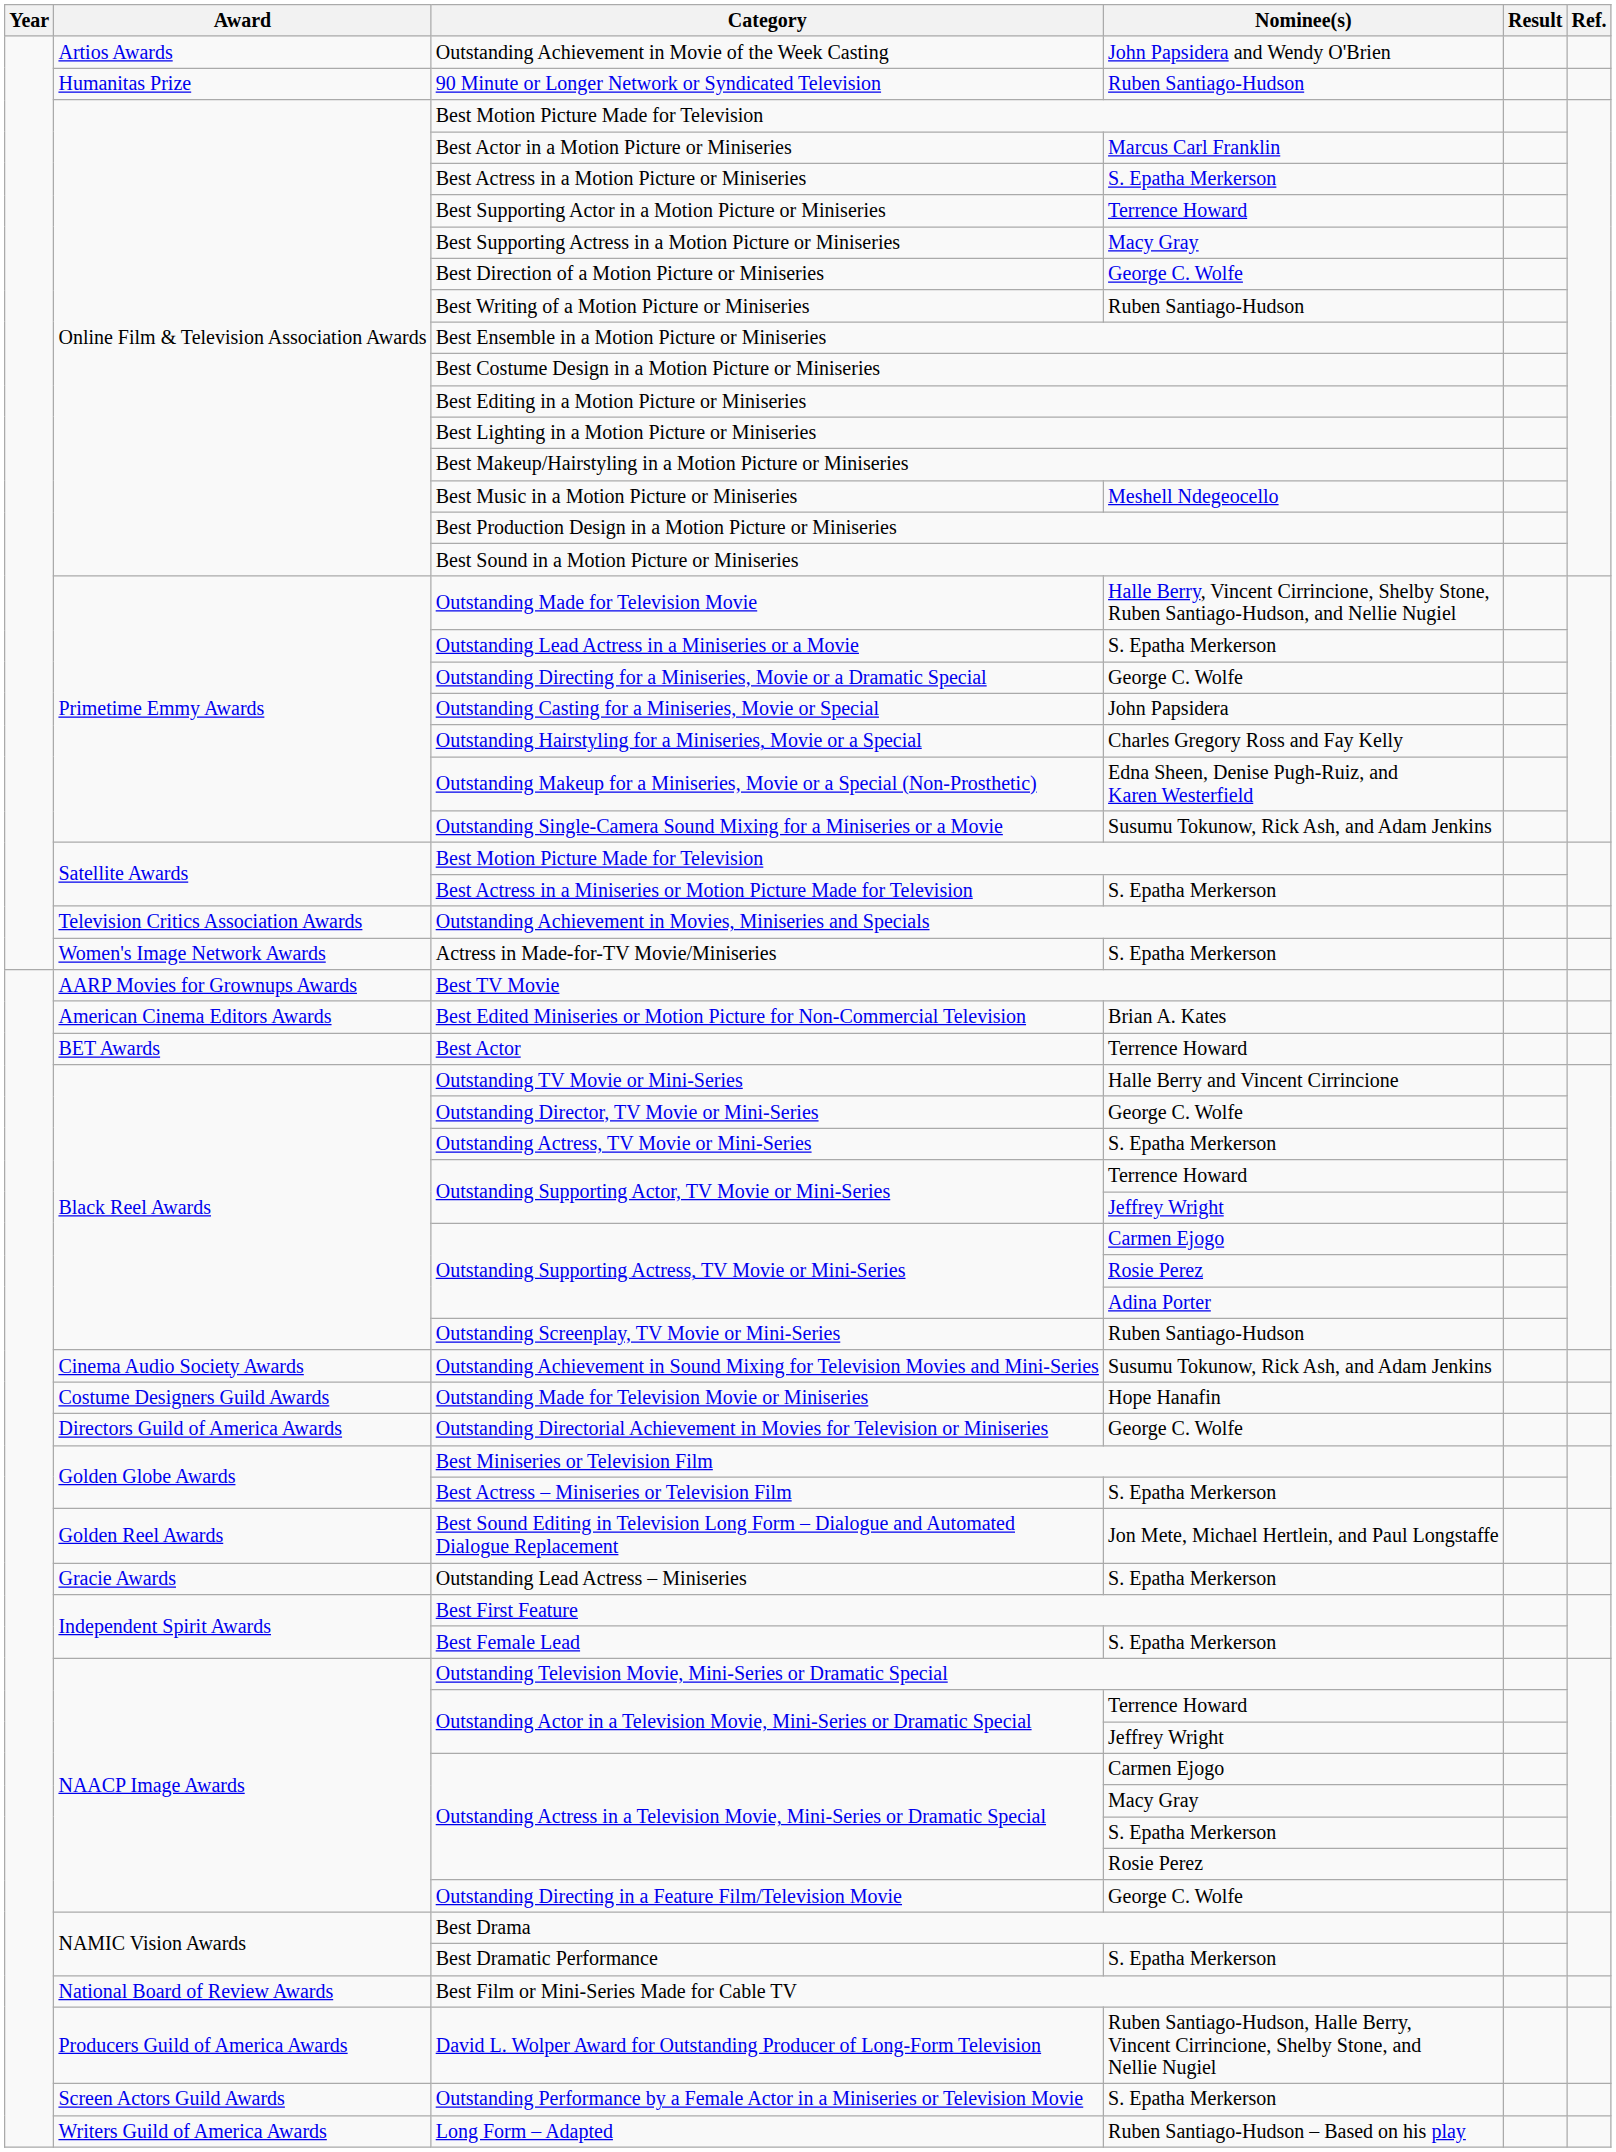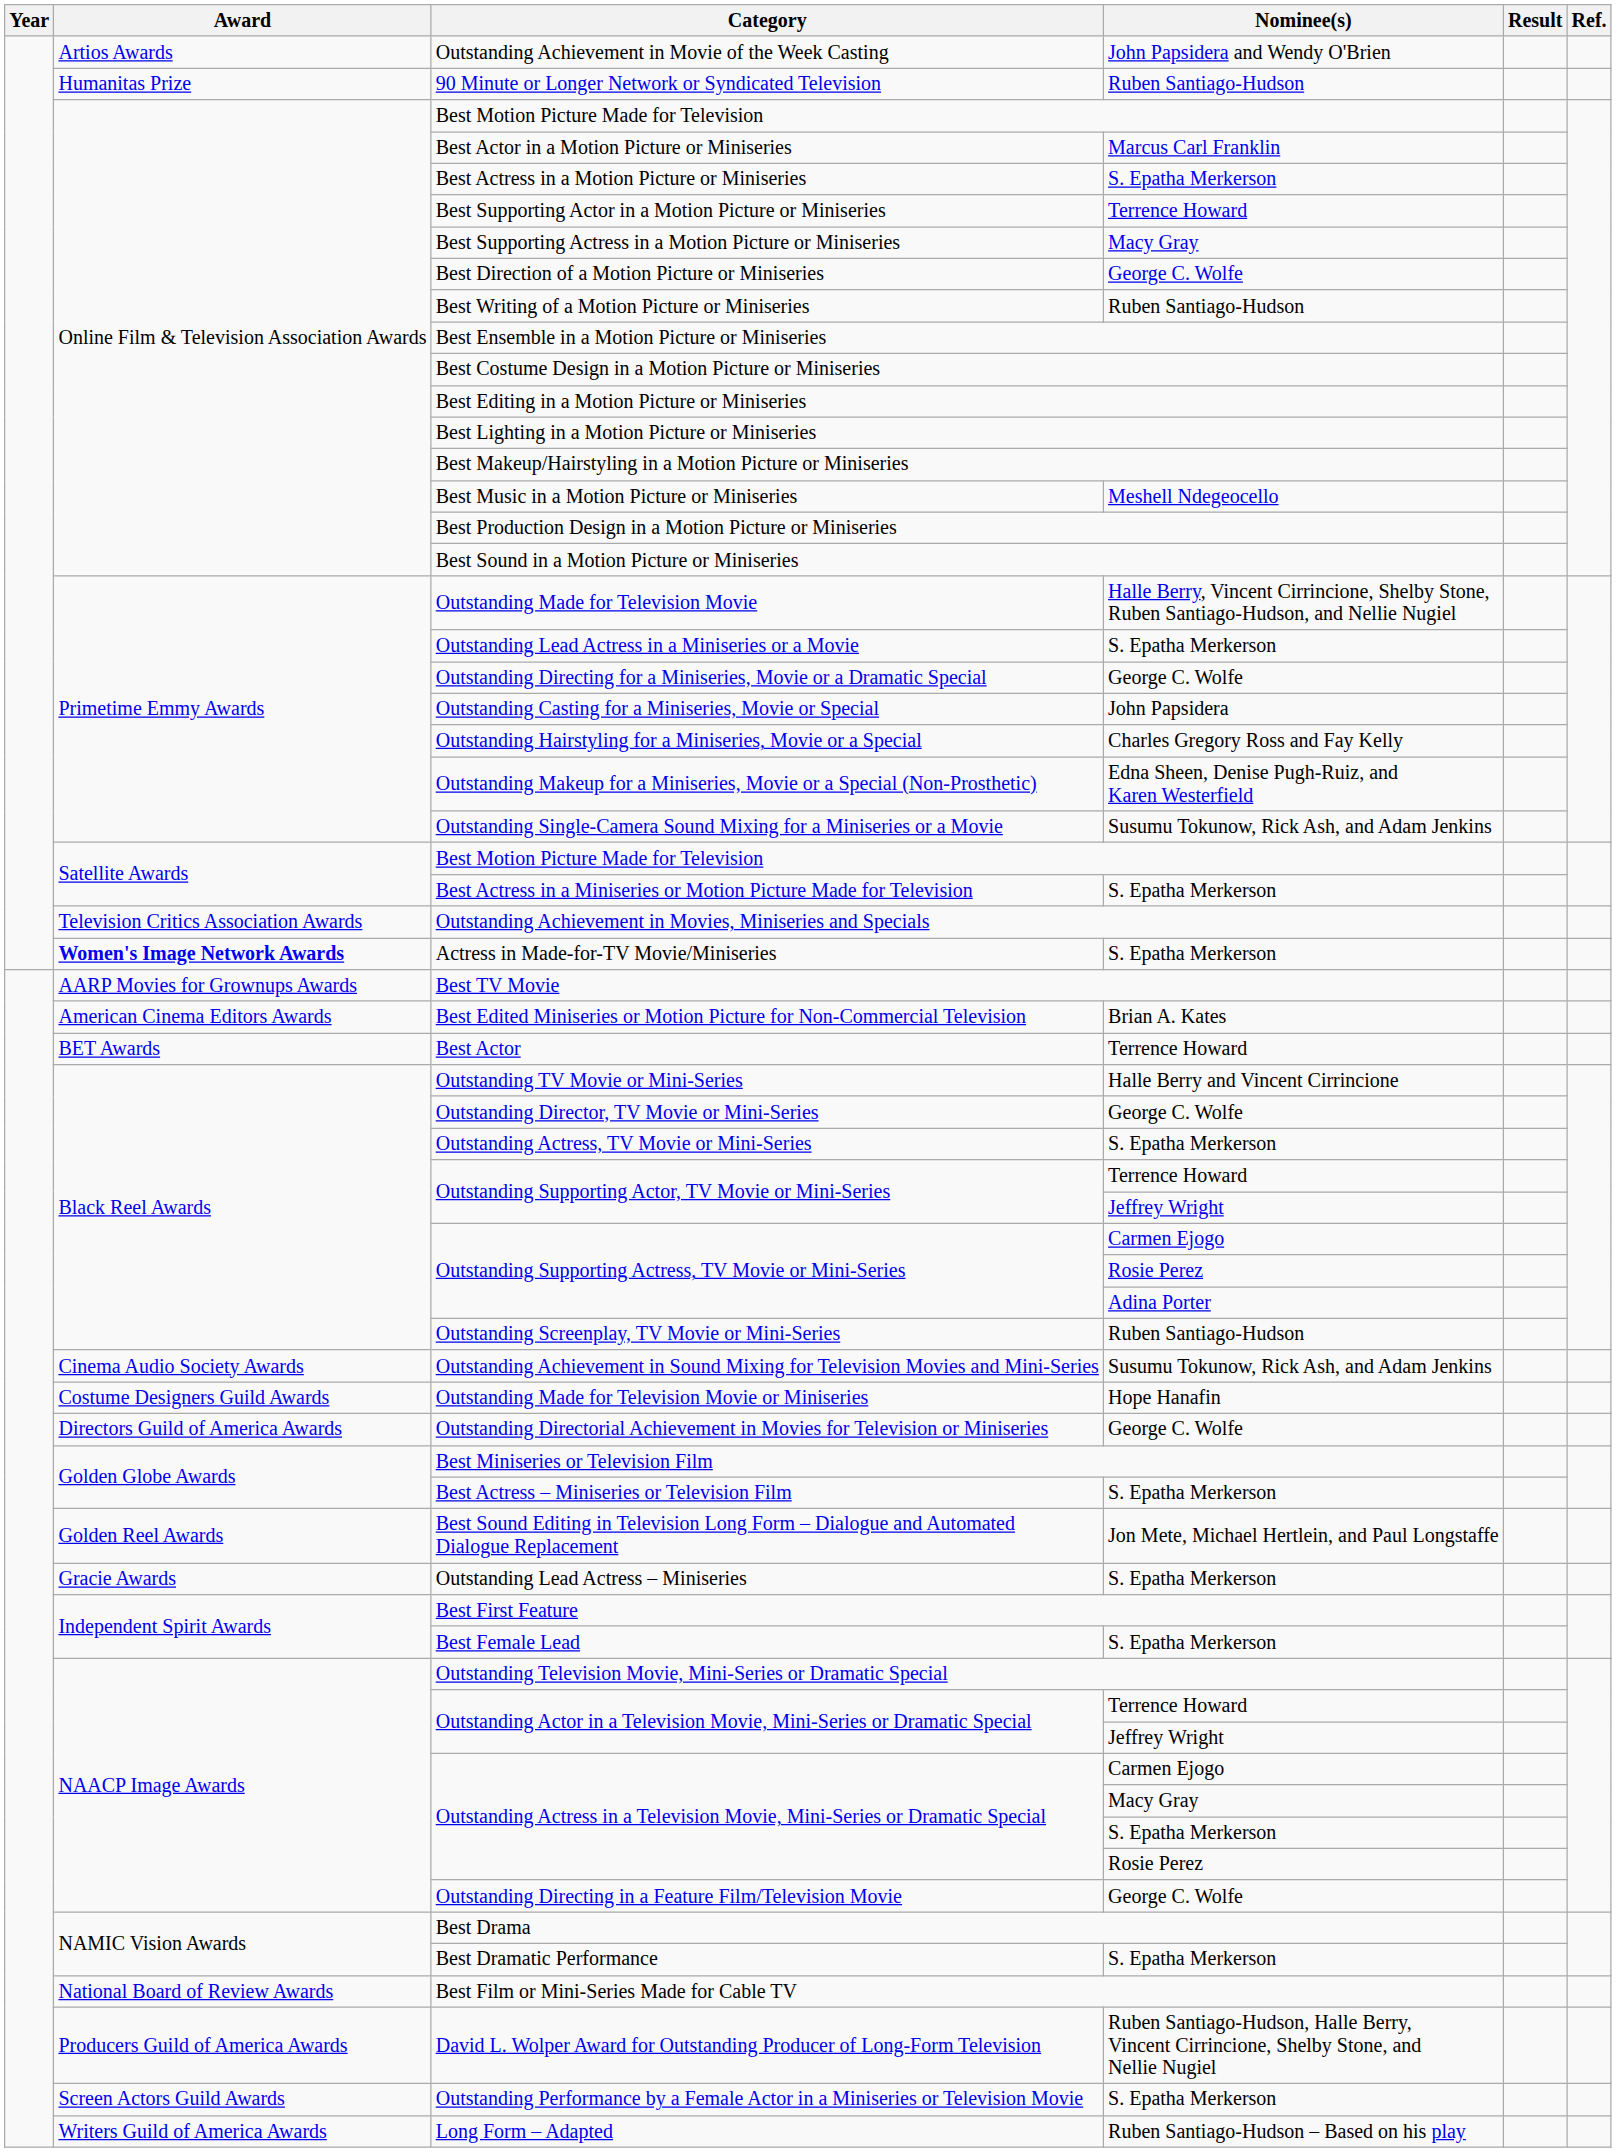Actress in Made-for-TV Movie/Miniseries | Award: normal -> bold
